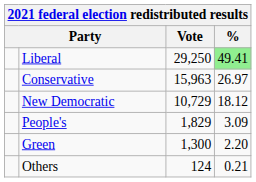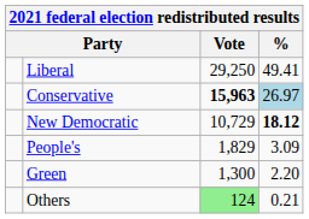Liberal | %: lightgreen background -> no background
Conservative | Vote: normal -> bold
Conservative | %: no background -> lightblue background
New Democratic | %: normal -> bold
Others | Vote: no background -> lightgreen background
